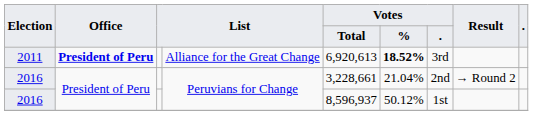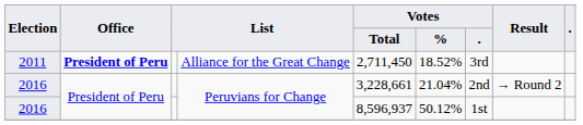2011 | Votes / Total: 6,920,613 -> 2,711,450
2011 | Votes / %: bold -> normal
